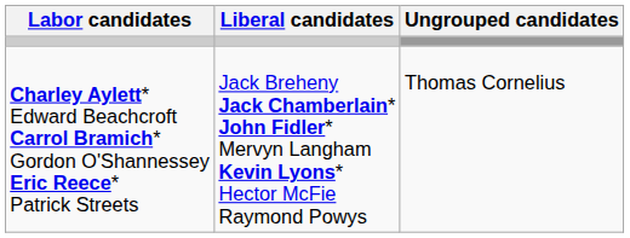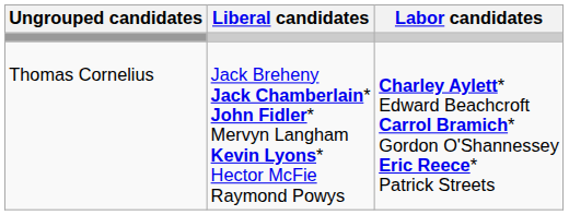columns swapped: Labor candidates <-> Ungrouped candidates
